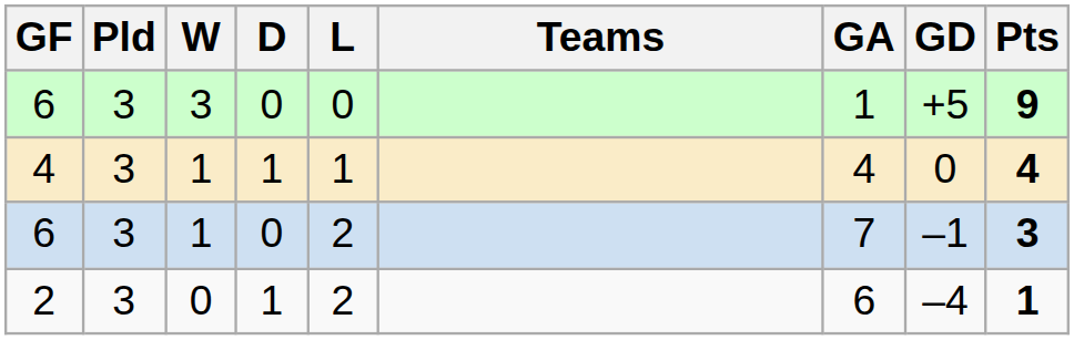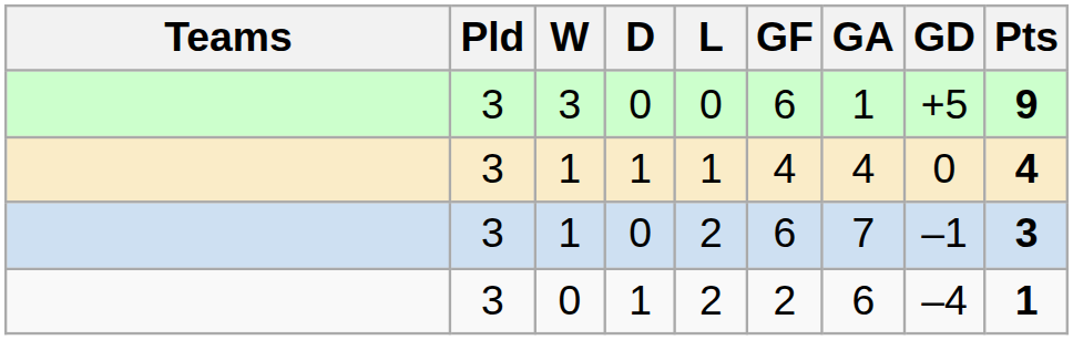columns swapped: Teams <-> GF
